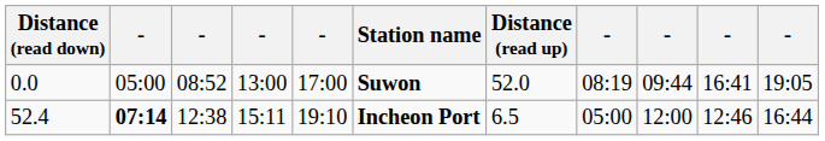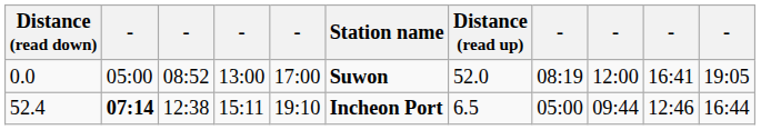row 2 | column 9: 09:44 -> 12:00
row 3 | column 9: 12:00 -> 09:44
